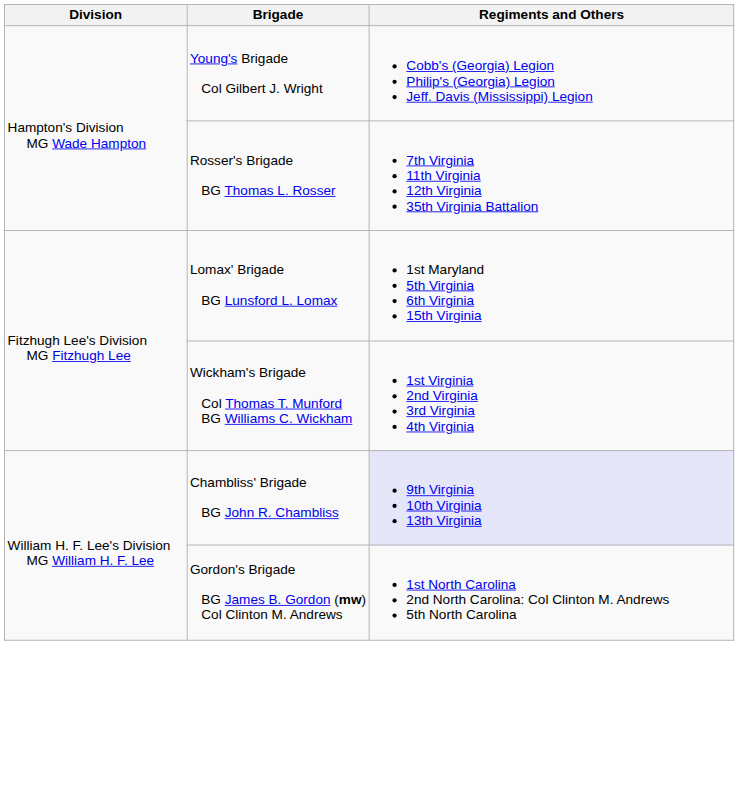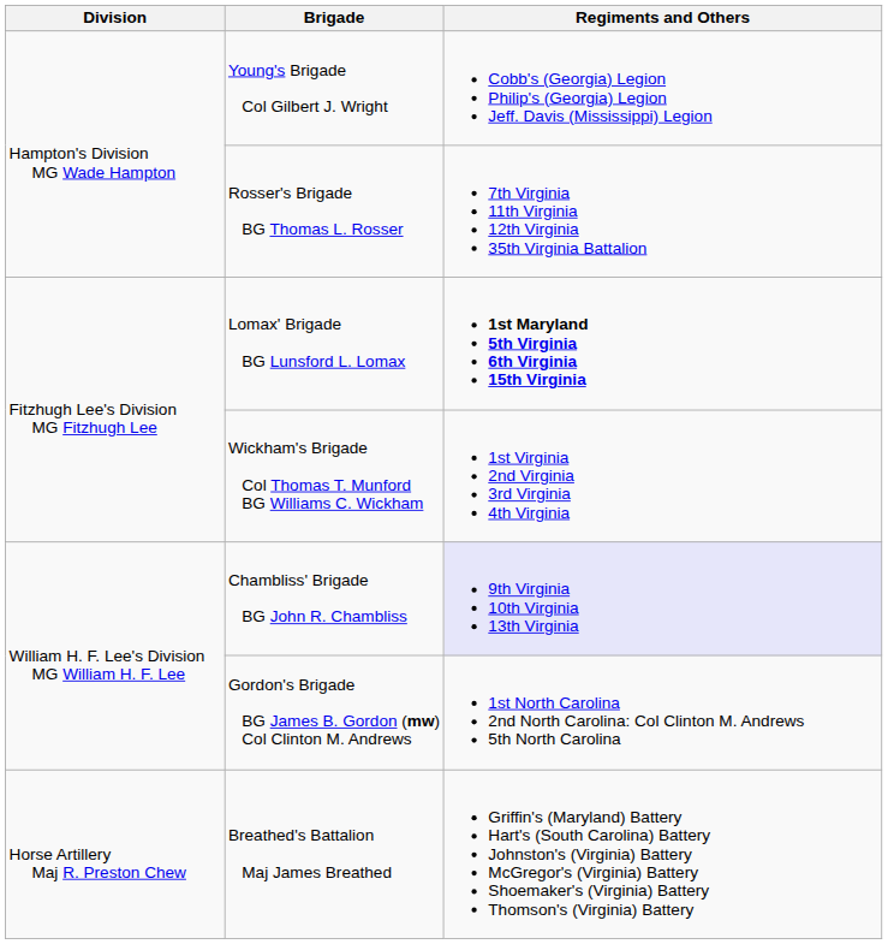Lomax' Brigade BG Lunsford L. Lomax | Regiments and Others: normal -> bold
+ row: Horse Artillery Maj R. Preston Chew | Breathed's Battalion Maj James Breathed | Griffin's (Maryland) Battery Hart's (South Carolina) Battery Johnston's (Virginia) Battery McGregor's (Virginia) Battery Shoemaker's (Virginia) Battery Thomson's (Virginia) Battery
